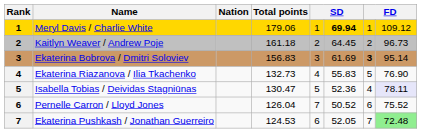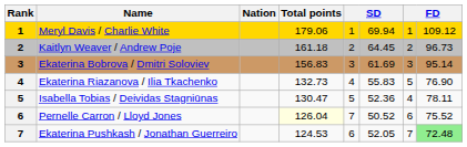Meryl Davis / Charlie White | column 6: bold -> normal
Ekaterina Bobrova / Dmitri Soloviev | column 7: bold -> normal
Isabella Tobias / Deividas Stagniūnas | column 8: lavender background -> no background
Pernelle Carron / Lloyd Jones | Total points: no background -> lightyellow background
